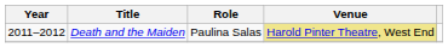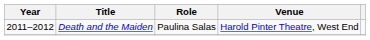Death and the Maiden | Venue: khaki background -> no background
